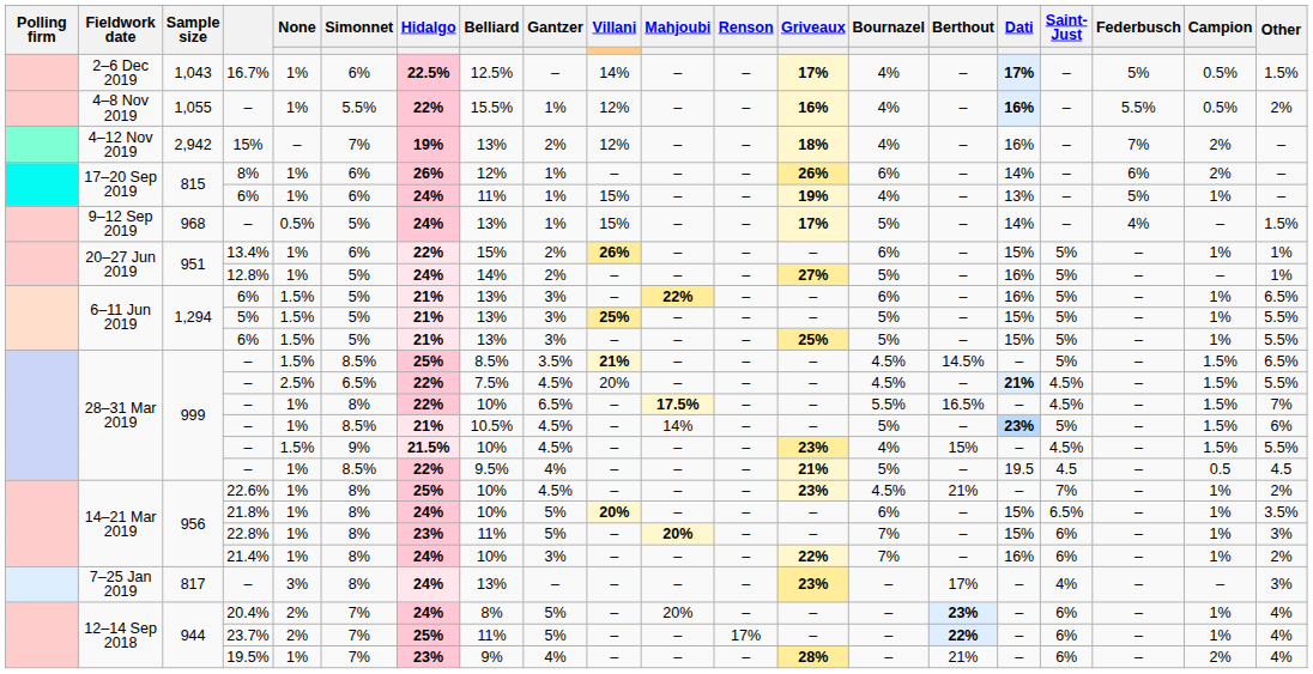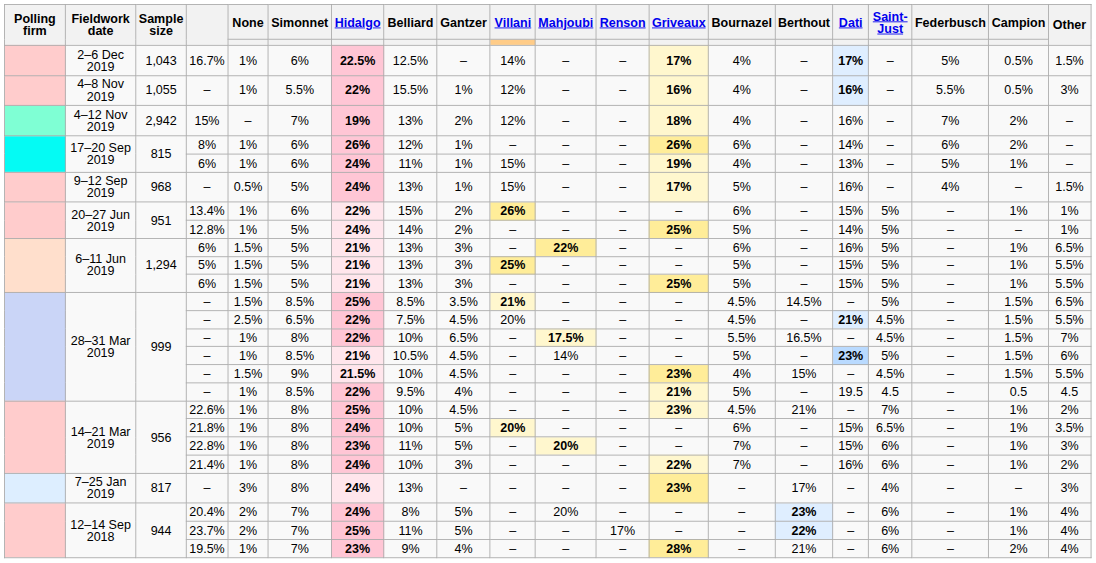4–8 Nov 2019 / – | Other: 2% -> 3%
9–12 Sep 2019 / – | Dati: 14% -> 16%
12.8% | Griveaux: 27% -> 25%
12.8% | Dati: 16% -> 14%
